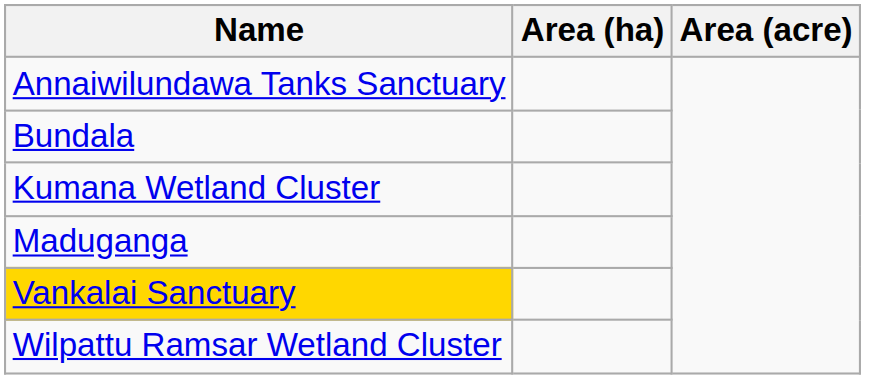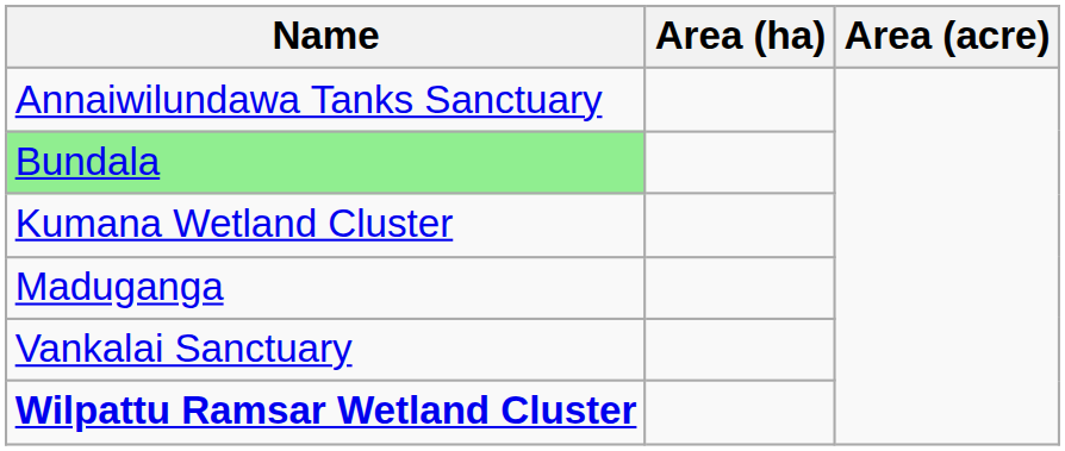Bundala | Name: no background -> lightgreen background
Vankalai Sanctuary | Name: gold background -> no background
Wilpattu Ramsar Wetland Cluster | Name: normal -> bold
